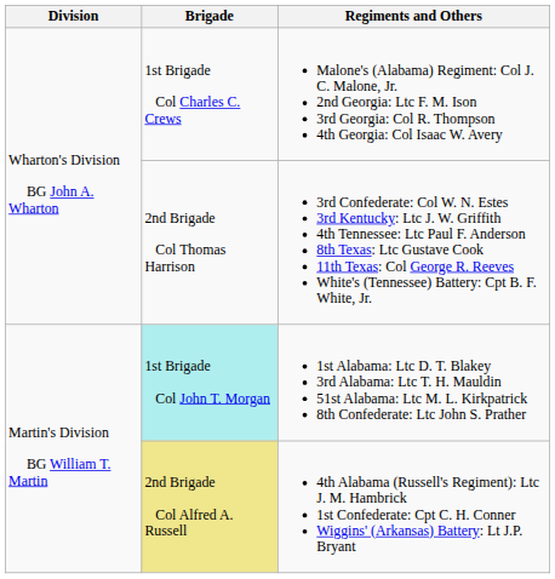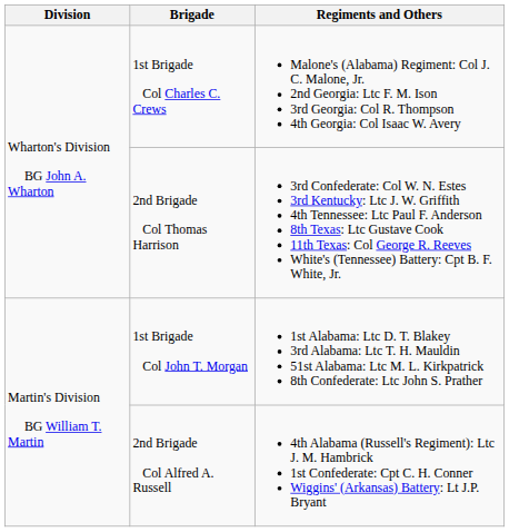1st Brigade Col John T. Morgan | Brigade: paleturquoise background -> no background
2nd Brigade Col Alfred A. Russell | Brigade: khaki background -> no background
